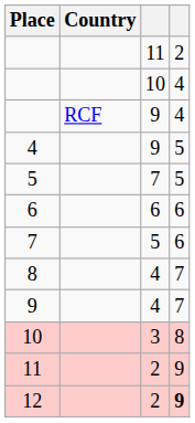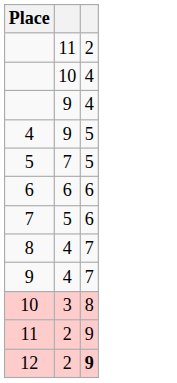- column: Country | RCF
